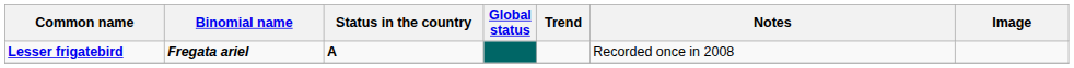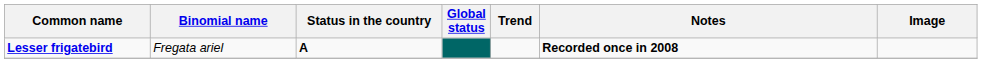Lesser frigatebird | Binomial name: bold -> normal
Lesser frigatebird | Notes: normal -> bold
